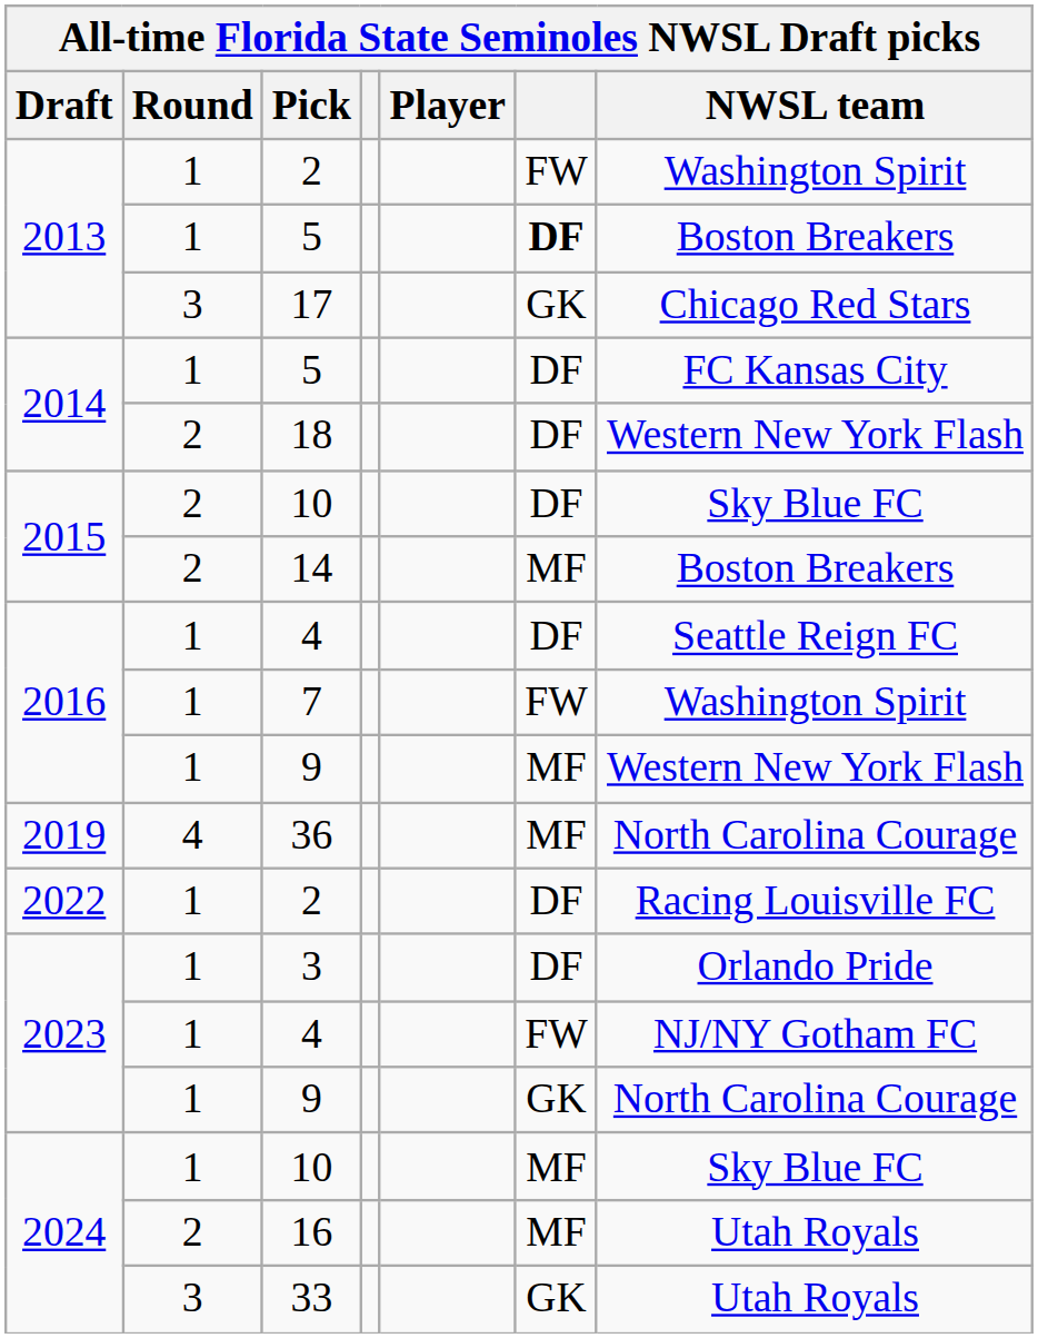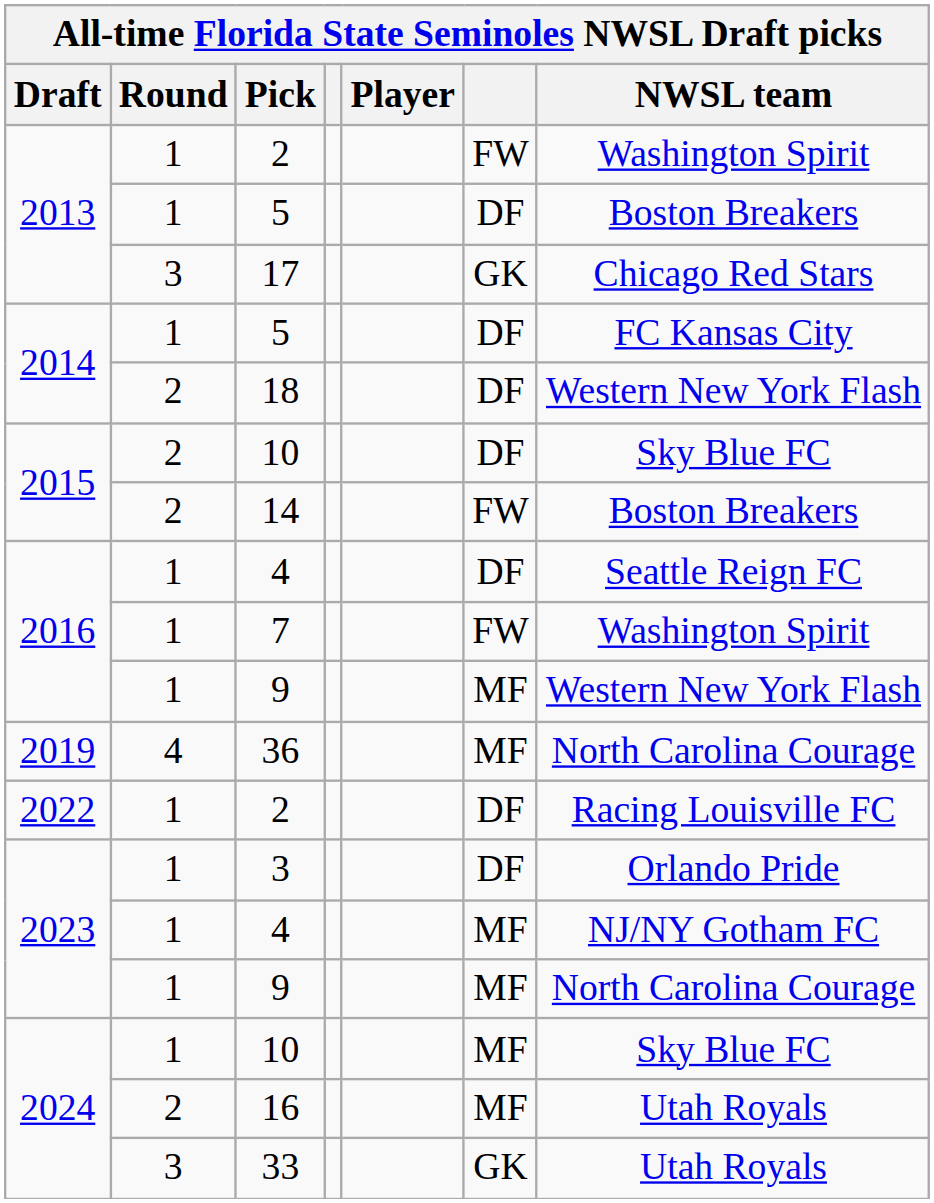2013 / 5 | column 6: bold -> normal
14 | column 6: MF -> FW
2023 / 4 | column 6: FW -> MF
2023 / 9 | column 6: GK -> MF
